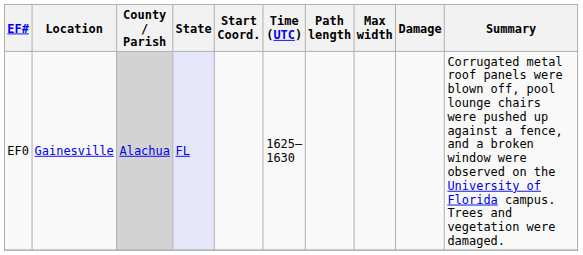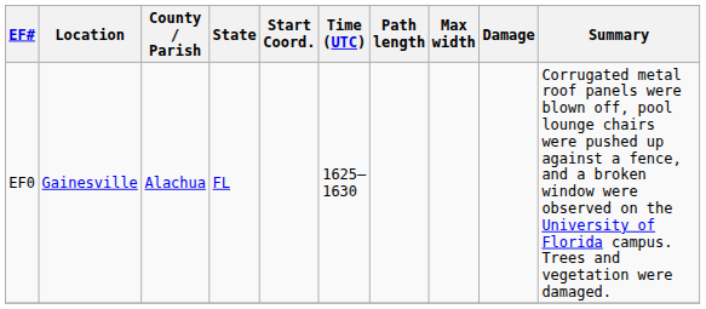EF0 | County / Parish: lightgrey background -> no background
EF0 | State: lavender background -> no background
